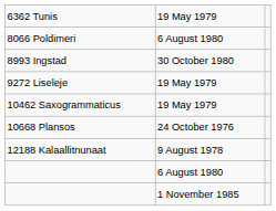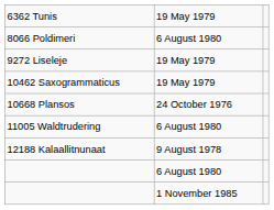- row: 8993 Ingstad | 30 October 1980
+ row: 11005 Waldtrudering | 6 August 1980
